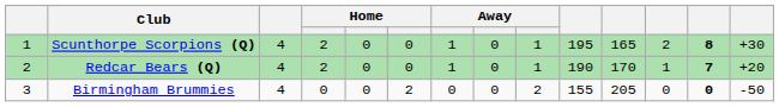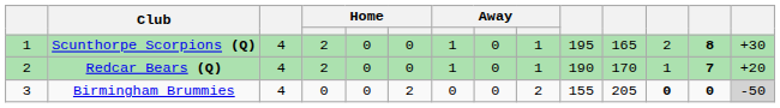Birmingham Brummies | column 12: normal -> bold
Birmingham Brummies | column 14: no background -> lightgrey background
